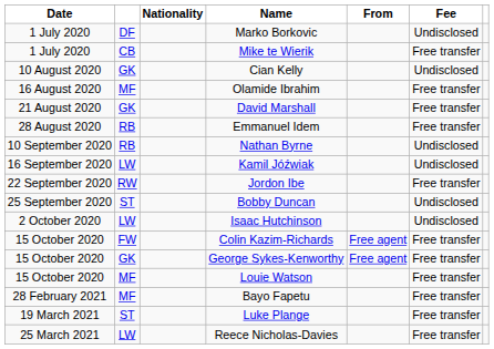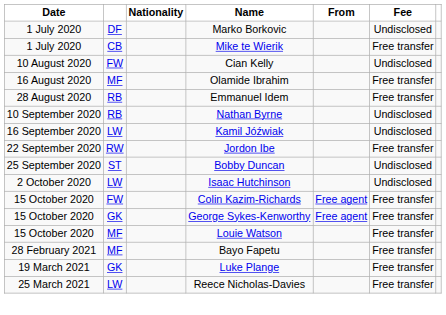Cian Kelly | column 2: GK -> FW
- row: 21 August 2020 | GK | David Marshall | Free transfer
Luke Plange | column 2: ST -> GK
